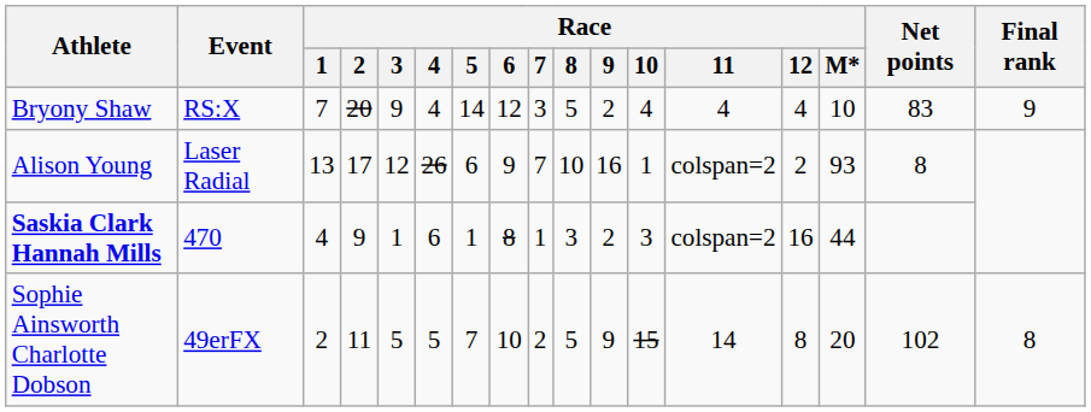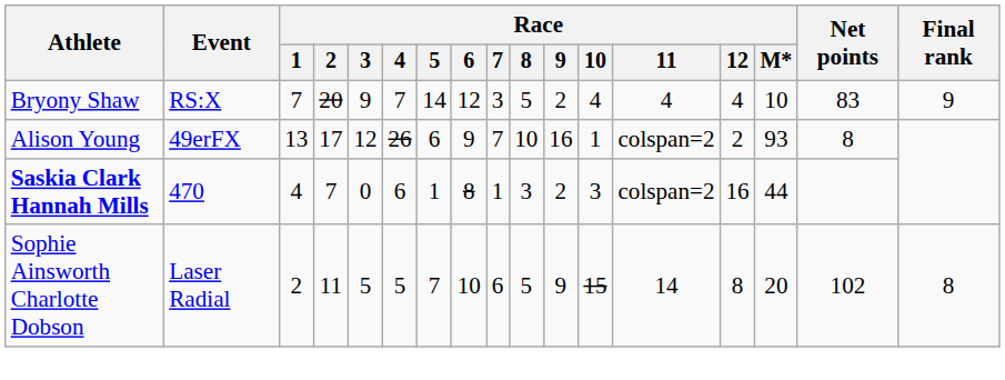Bryony Shaw | Race / 4: 4 -> 7
Alison Young | Event: Laser Radial -> 49erFX
Saskia Clark Hannah Mills | Race / 2: 9 -> 7
Saskia Clark Hannah Mills | Race / 3: 1 -> 0
Sophie Ainsworth Charlotte Dobson | Event: 49erFX -> Laser Radial
Sophie Ainsworth Charlotte Dobson | Race / 7: 2 -> 6
